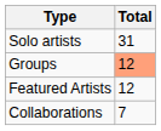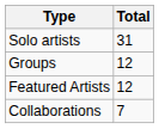Groups | Total: lightsalmon background -> no background
